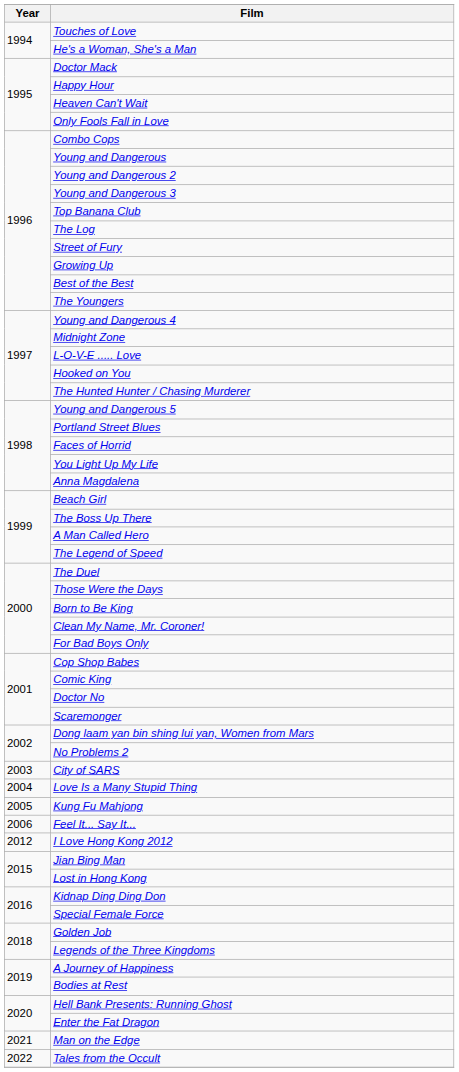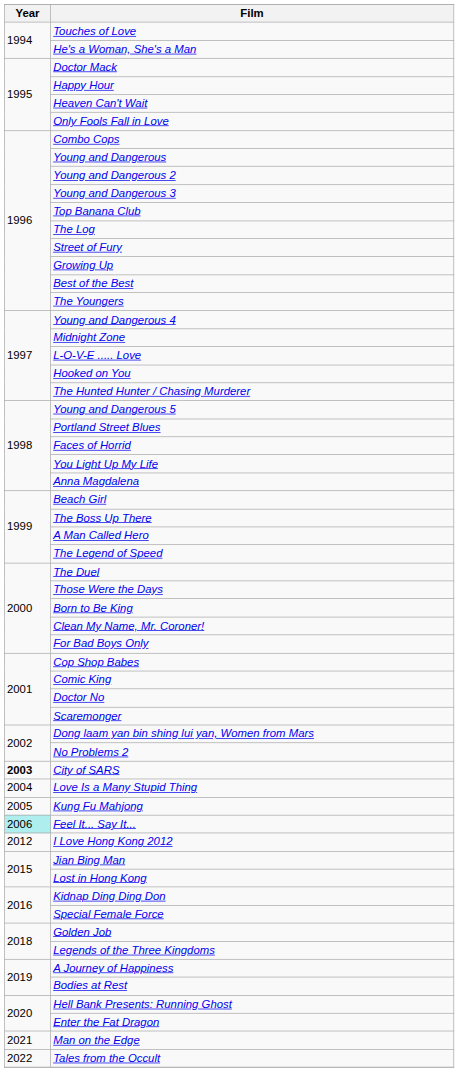City of SARS | Year: normal -> bold
Feel It... Say It... | Year: no background -> paleturquoise background
